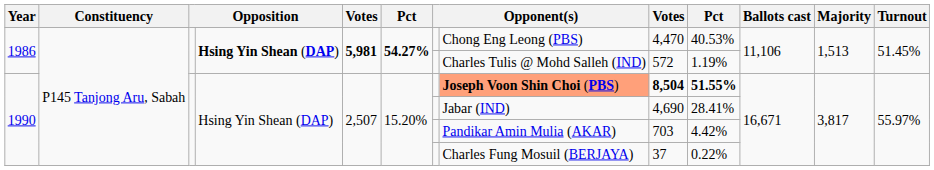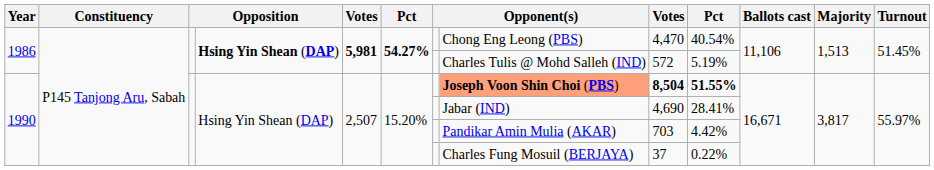row 2 | column 10: 40.53% -> 40.54%
row 3 | column 10: 1.19% -> 5.19%
